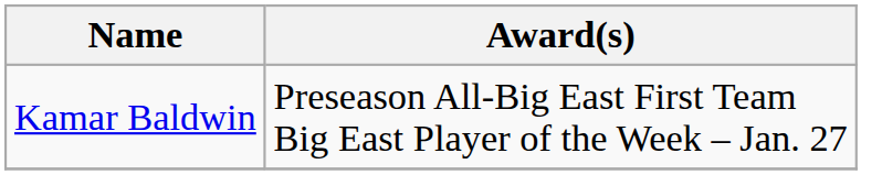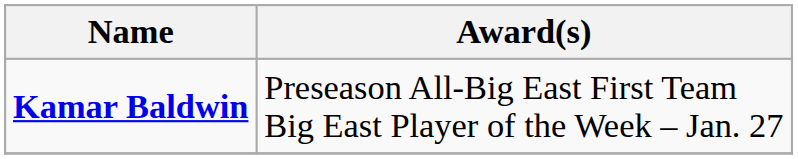row 2 | Name: normal -> bold
